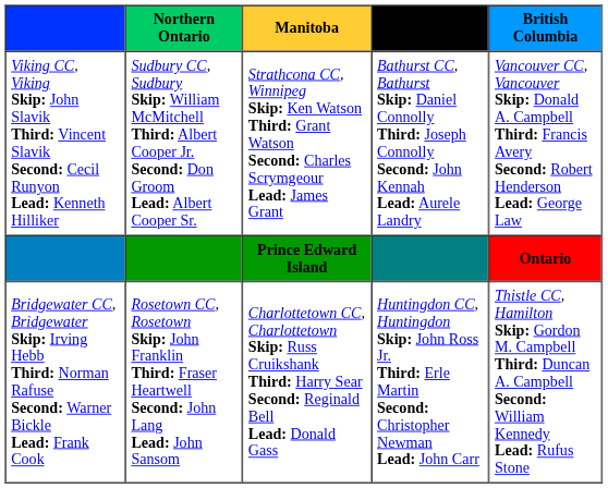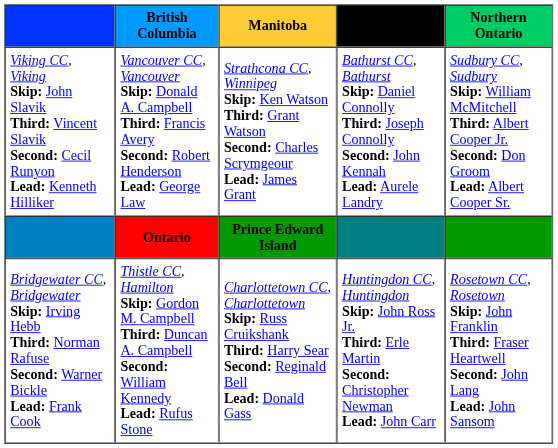columns swapped: British Columbia <-> Northern Ontario
